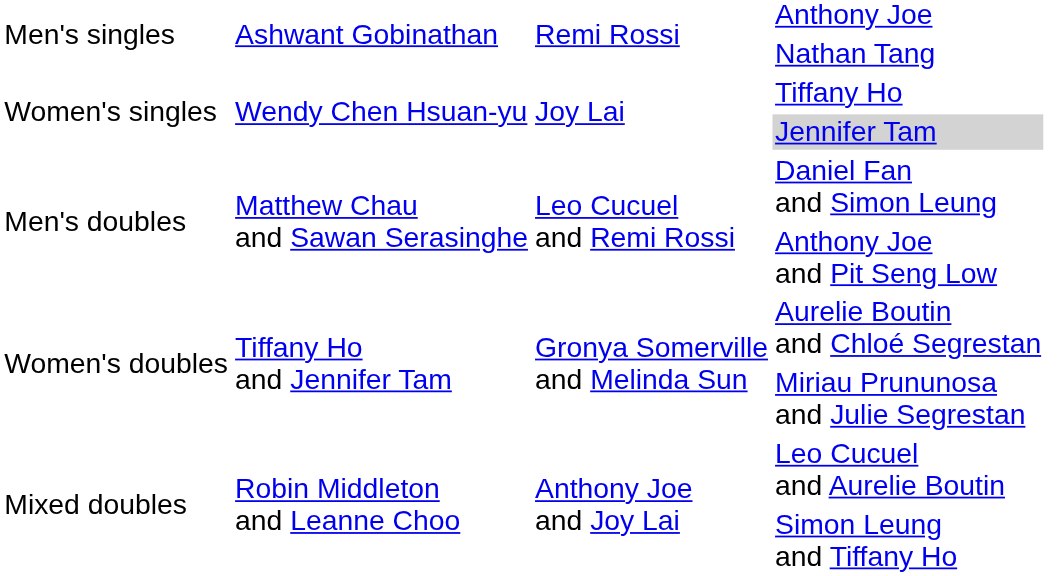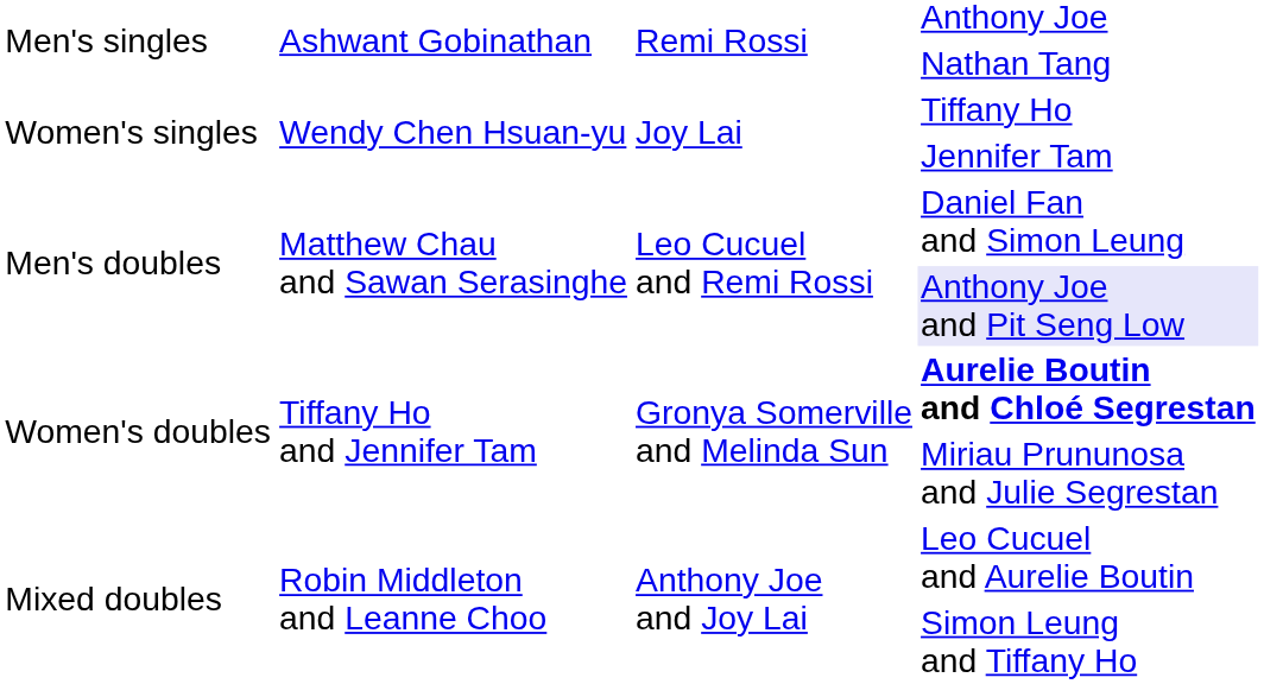Jennifer Tam | column 4: lightgrey background -> no background
Anthony Joe and Pit Seng Low | column 4: no background -> lavender background
Aurelie Boutin and Chloé Segrestan | column 4: normal -> bold
